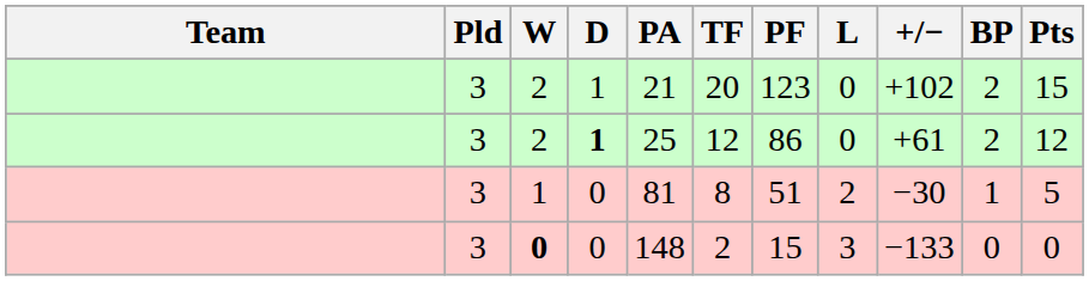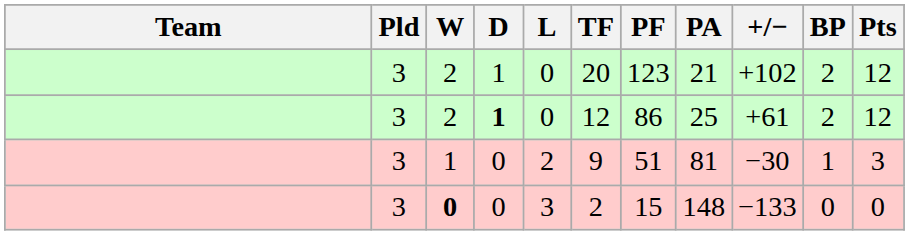columns swapped: L <-> PA
row 2 | Pts: 15 -> 12
row 4 | TF: 8 -> 9
row 4 | Pts: 5 -> 3
